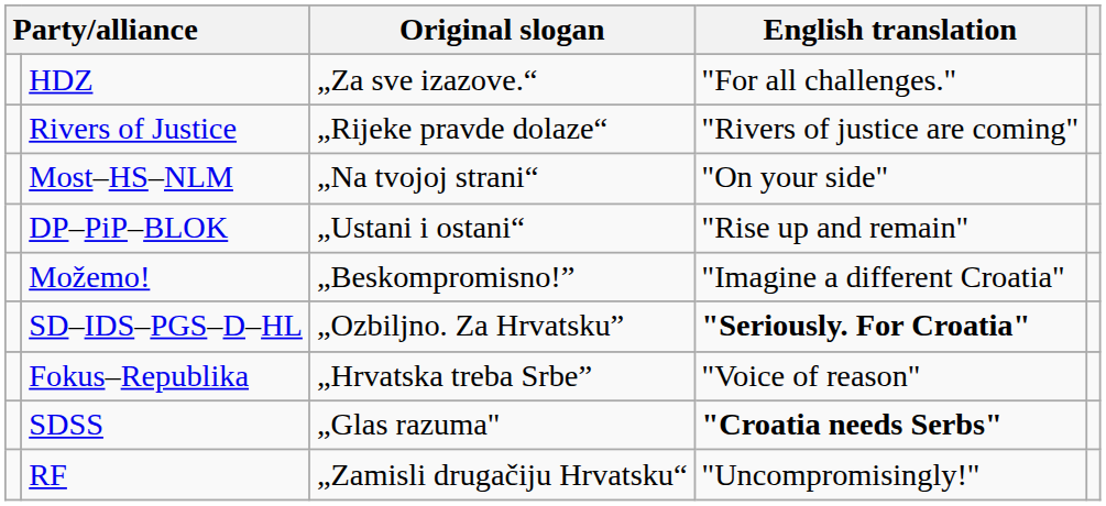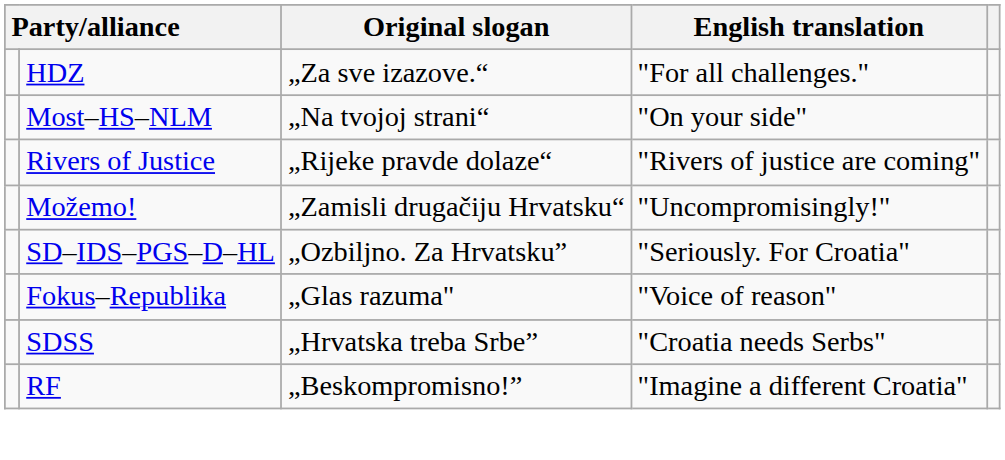rows swapped: Rivers of Justice <-> Most–HS–NLM
- row: DP–PiP–BLOK | „Ustani i ostani“ | "Rise up and remain"
Možemo! | Original slogan: „Beskompromisno!” -> „Zamisli drugačiju Hrvatsku“
Možemo! | English translation: "Imagine a different Croatia" -> "Uncompromisingly!"
SD–IDS–PGS–D–HL | English translation: bold -> normal
Fokus–Republika | Original slogan: „Hrvatska treba Srbe” -> „Glas razuma"
SDSS | Original slogan: „Glas razuma" -> „Hrvatska treba Srbe”
SDSS | English translation: bold -> normal
RF | Original slogan: „Zamisli drugačiju Hrvatsku“ -> „Beskompromisno!”
RF | English translation: "Uncompromisingly!" -> "Imagine a different Croatia"
